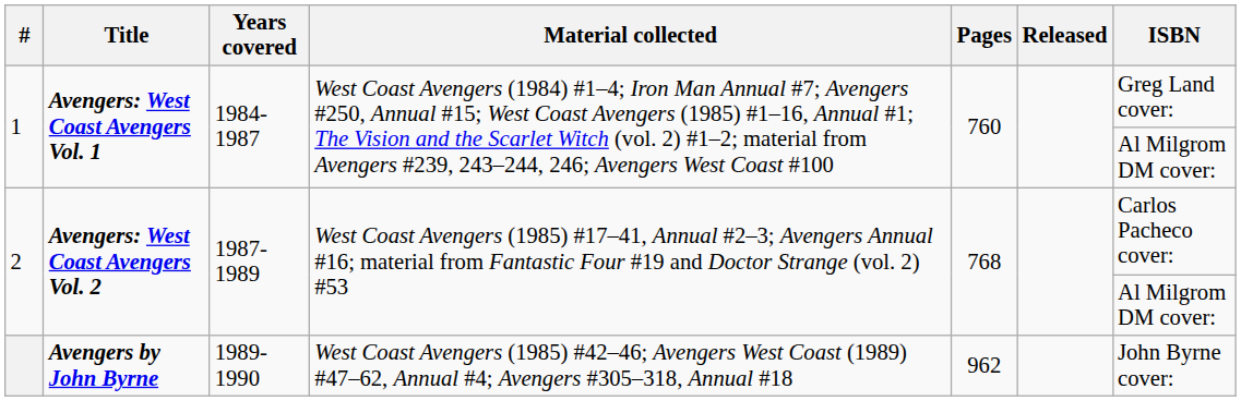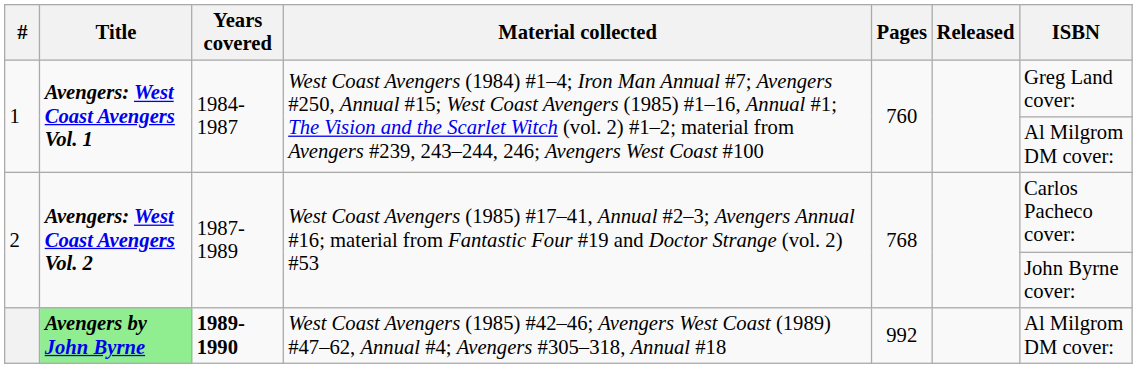row 5 | ISBN: Al Milgrom DM cover: -> John Byrne cover:
row 6 | Title: no background -> lightgreen background
row 6 | Years covered: normal -> bold
row 6 | Pages: 962 -> 992
row 6 | ISBN: John Byrne cover: -> Al Milgrom DM cover:
